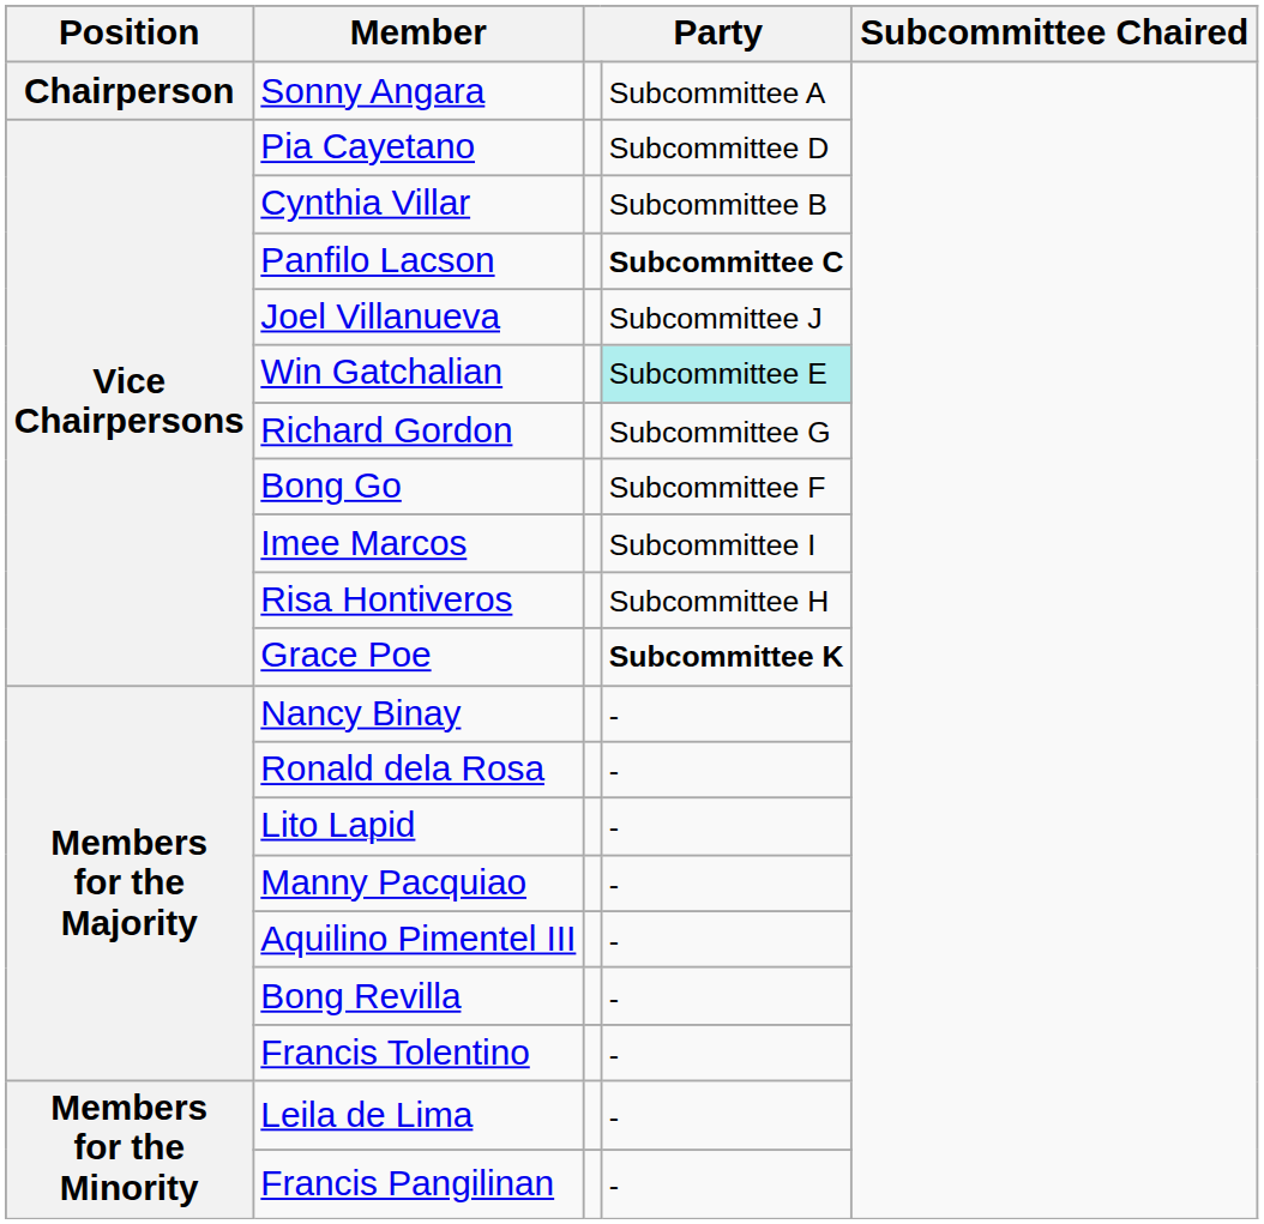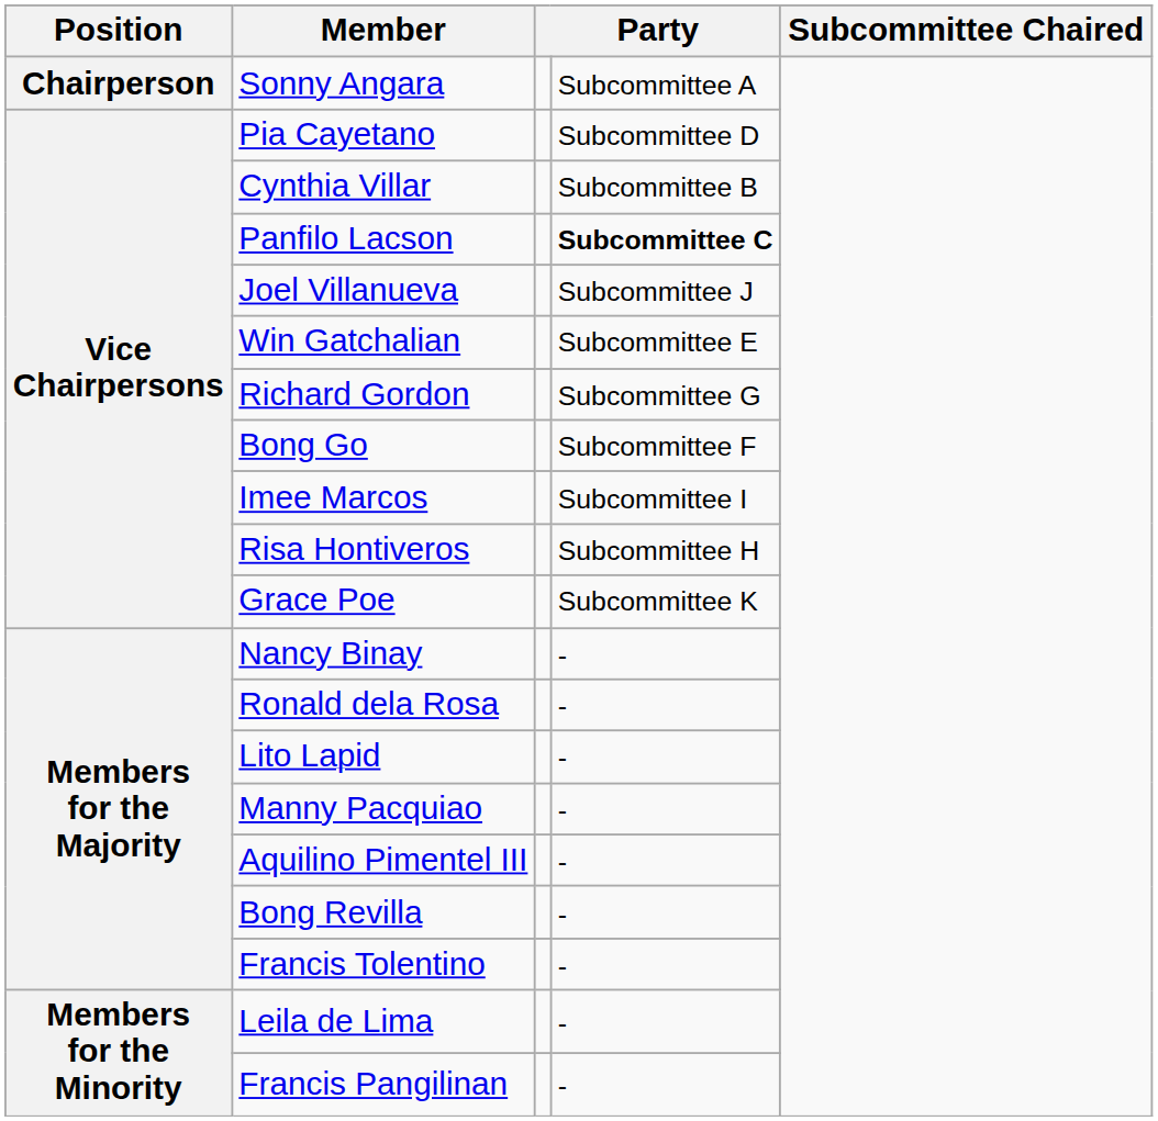Win Gatchalian | column 4: paleturquoise background -> no background
Grace Poe | column 4: bold -> normal
